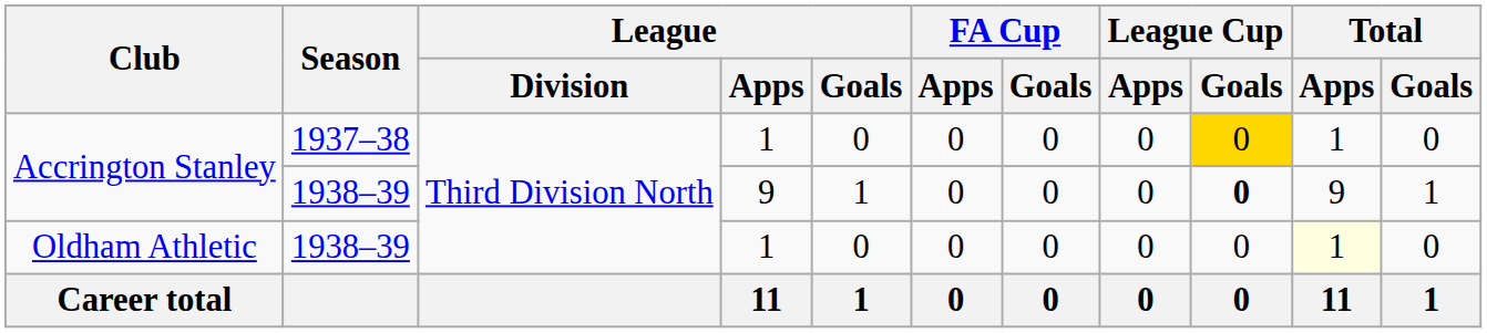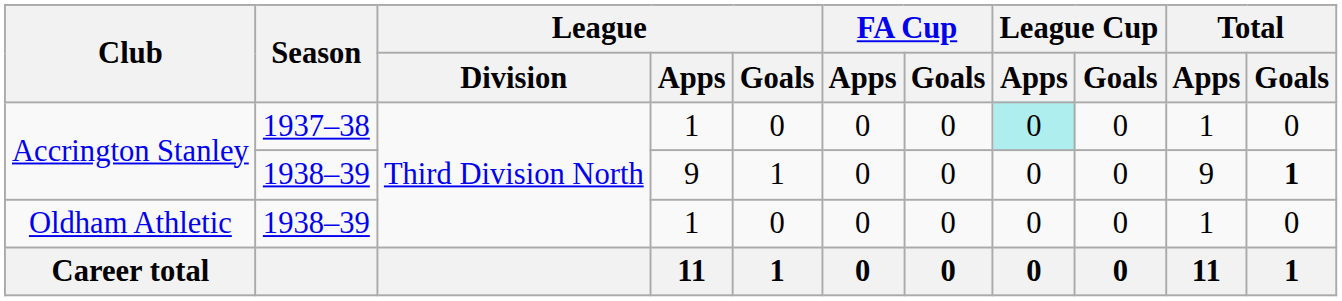Accrington Stanley / 1937–38 | League Cup / Apps: no background -> paleturquoise background
Accrington Stanley / 1937–38 | League Cup / Goals: gold background -> no background
Accrington Stanley / 1938–39 | League Cup / Goals: bold -> normal
Accrington Stanley / 1938–39 | Total / Goals: normal -> bold
Oldham Athletic | Total / Apps: lightyellow background -> no background
